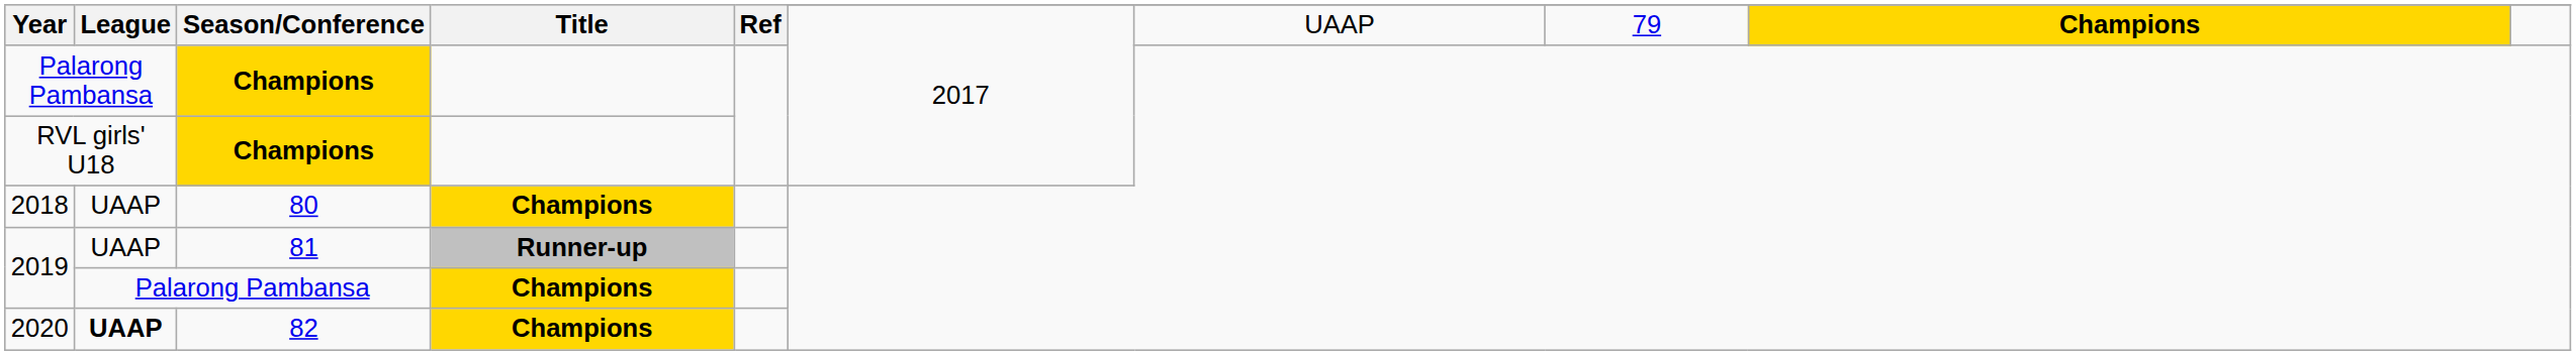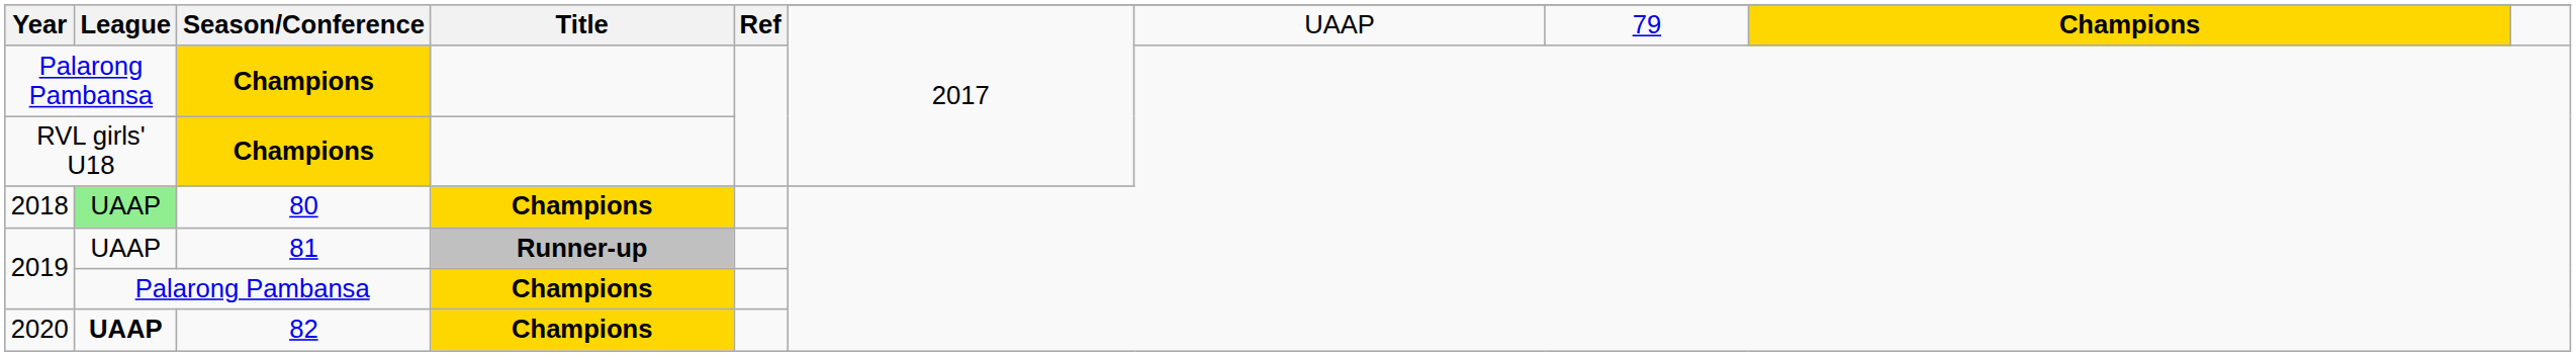2018 | League: no background -> lightgreen background
